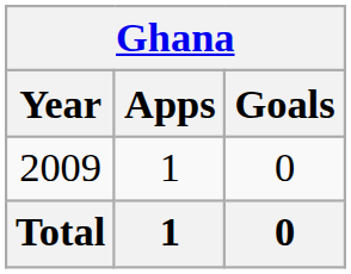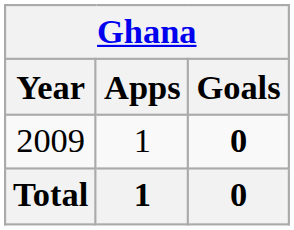2009 | Goals: normal -> bold
